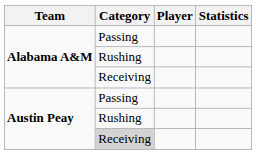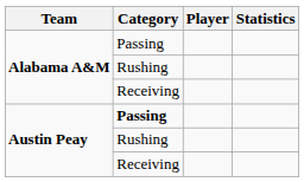Austin Peay / Passing | Category: normal -> bold
Austin Peay / Receiving | Category: lightgrey background -> no background
